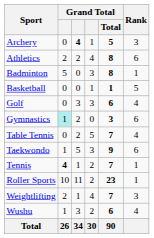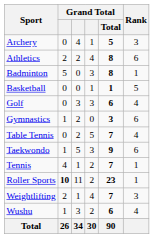Archery | column 3: bold -> normal
Gymnastics | column 2: paleturquoise background -> no background
Tennis | column 2: bold -> normal
Roller Sports | column 2: normal -> bold
